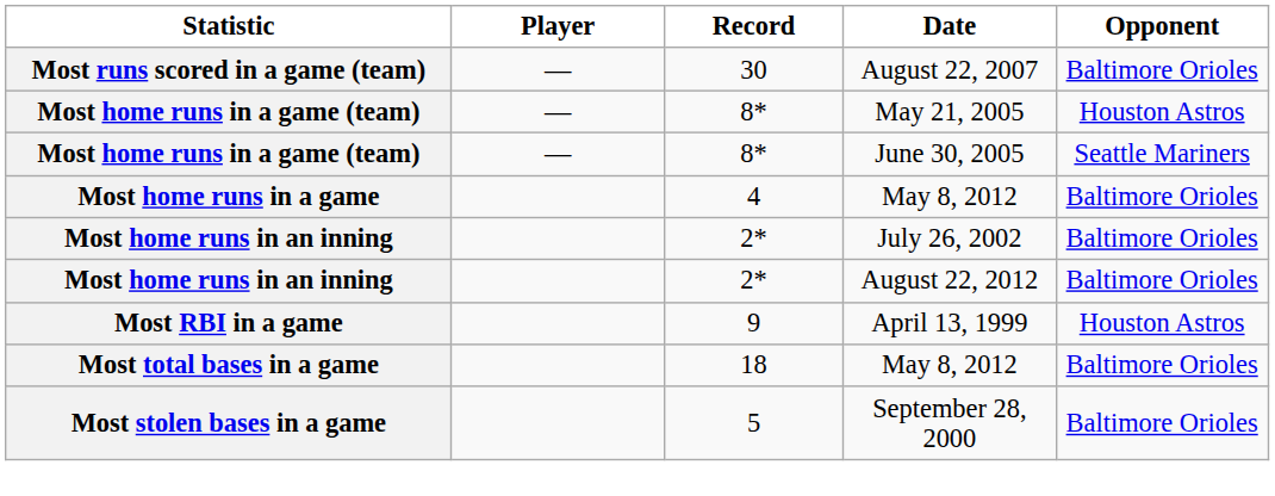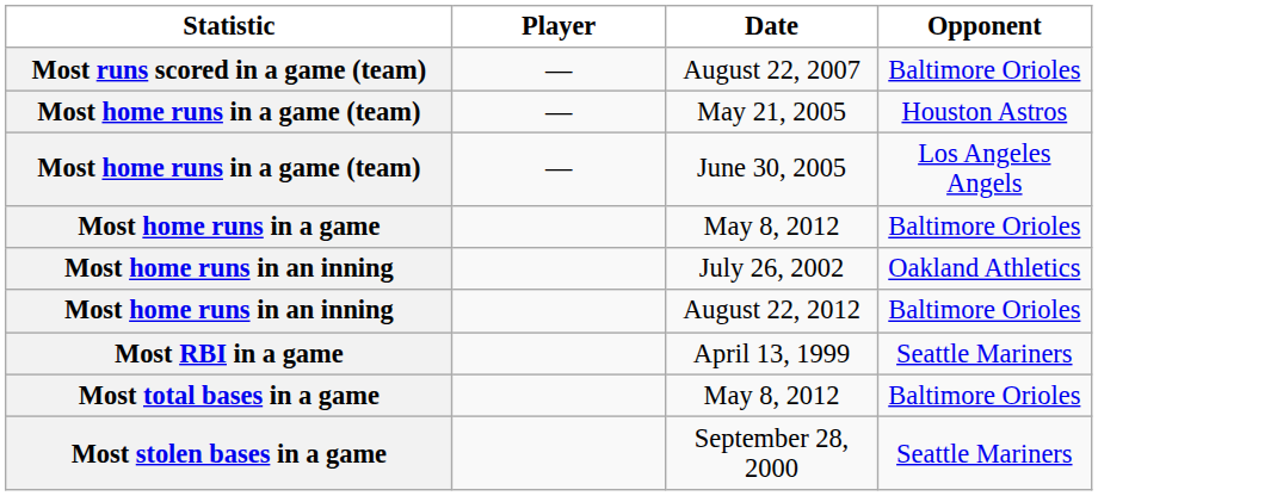- column: Record | 30 | 8* | 8* | 4 | 2* | 2* | 9 | 18 | 5
June 30, 2005 | Opponent: Seattle Mariners -> Los Angeles Angels
July 26, 2002 | Opponent: Baltimore Orioles -> Oakland Athletics
April 13, 1999 | Opponent: Houston Astros -> Seattle Mariners
September 28, 2000 | Opponent: Baltimore Orioles -> Seattle Mariners
